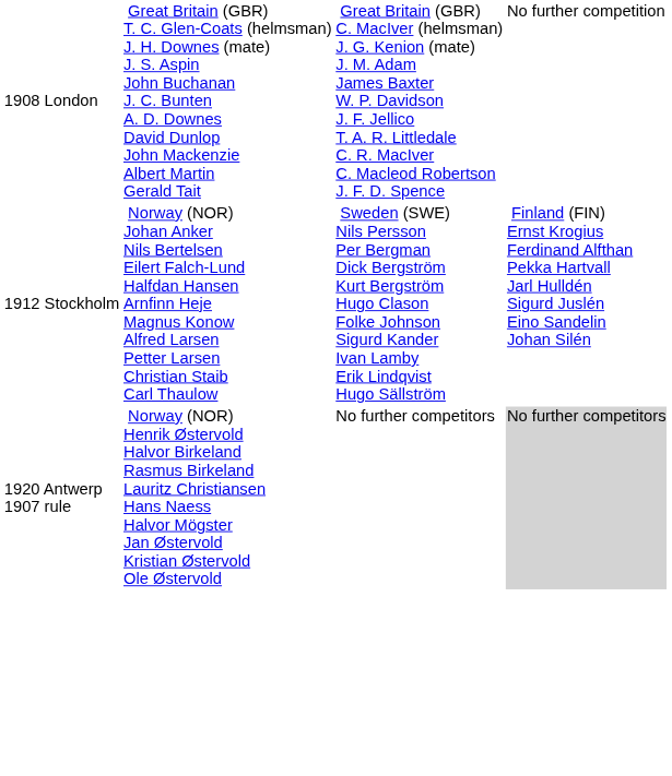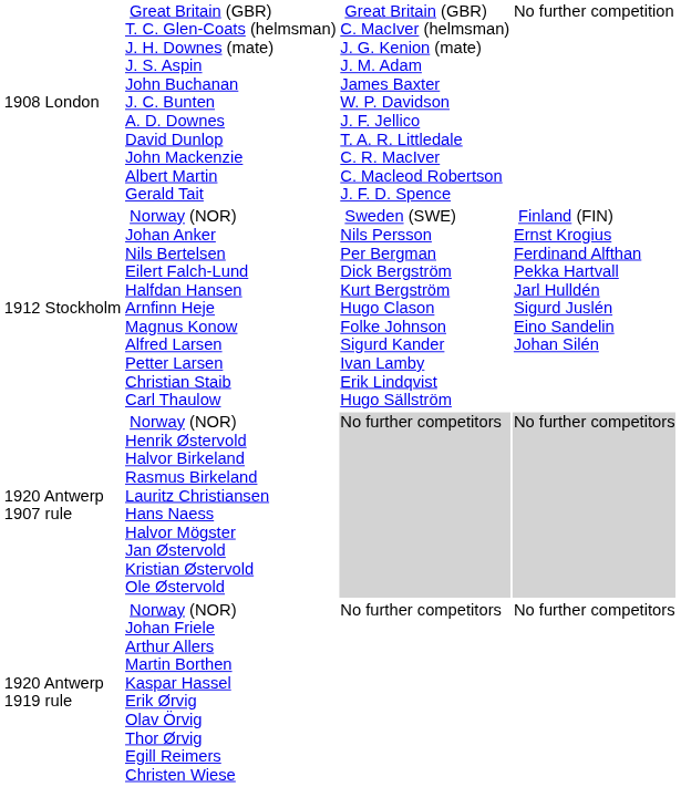1920 Antwerp 1907 rule | column 3: no background -> lightgrey background
+ row: 1920 Antwerp 1919 rule | Norway (NOR) Johan Friele Arthur Allers Martin Borthen Kaspar Hassel Erik Ørvig Olav Örvig Thor Ørvig Egill Reimers Christen Wiese | No further competitors | No further competitors
